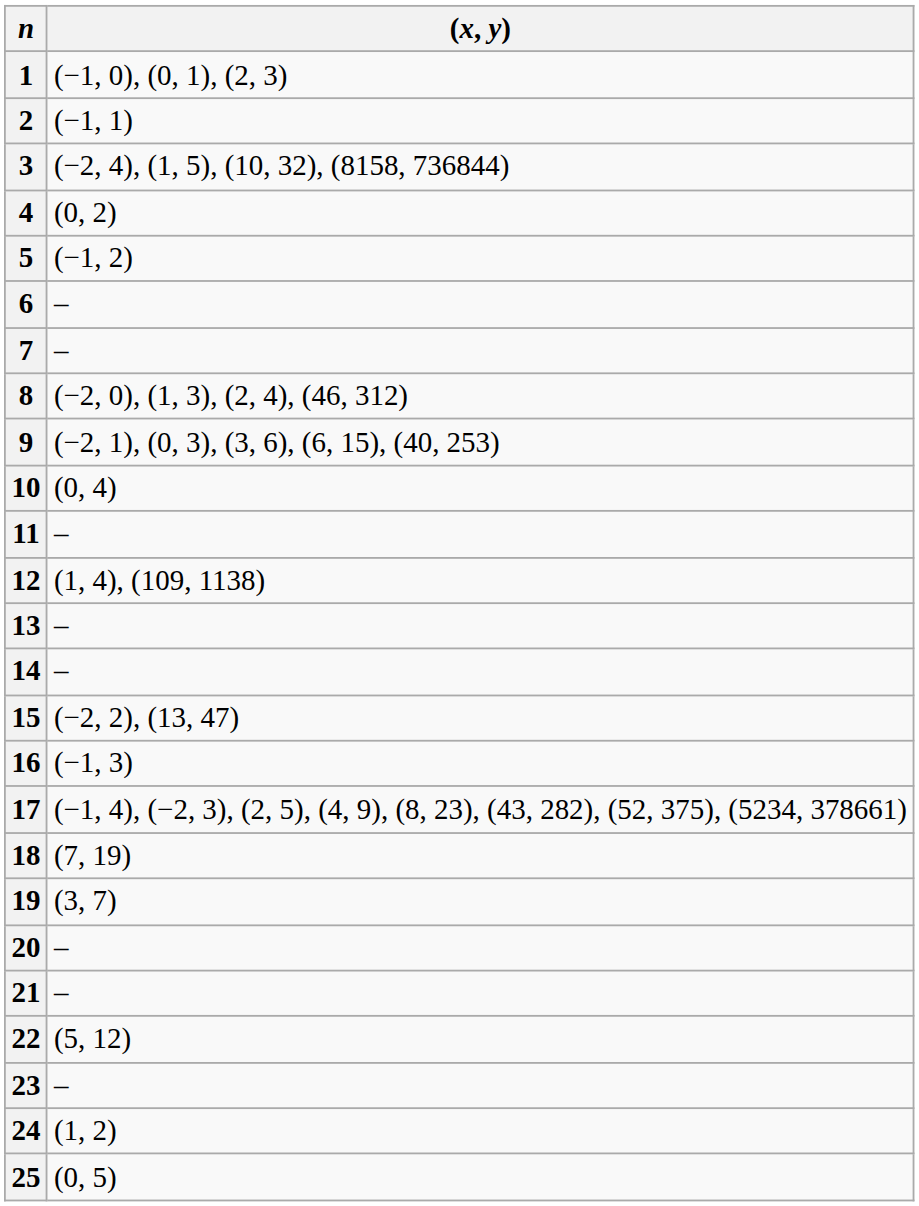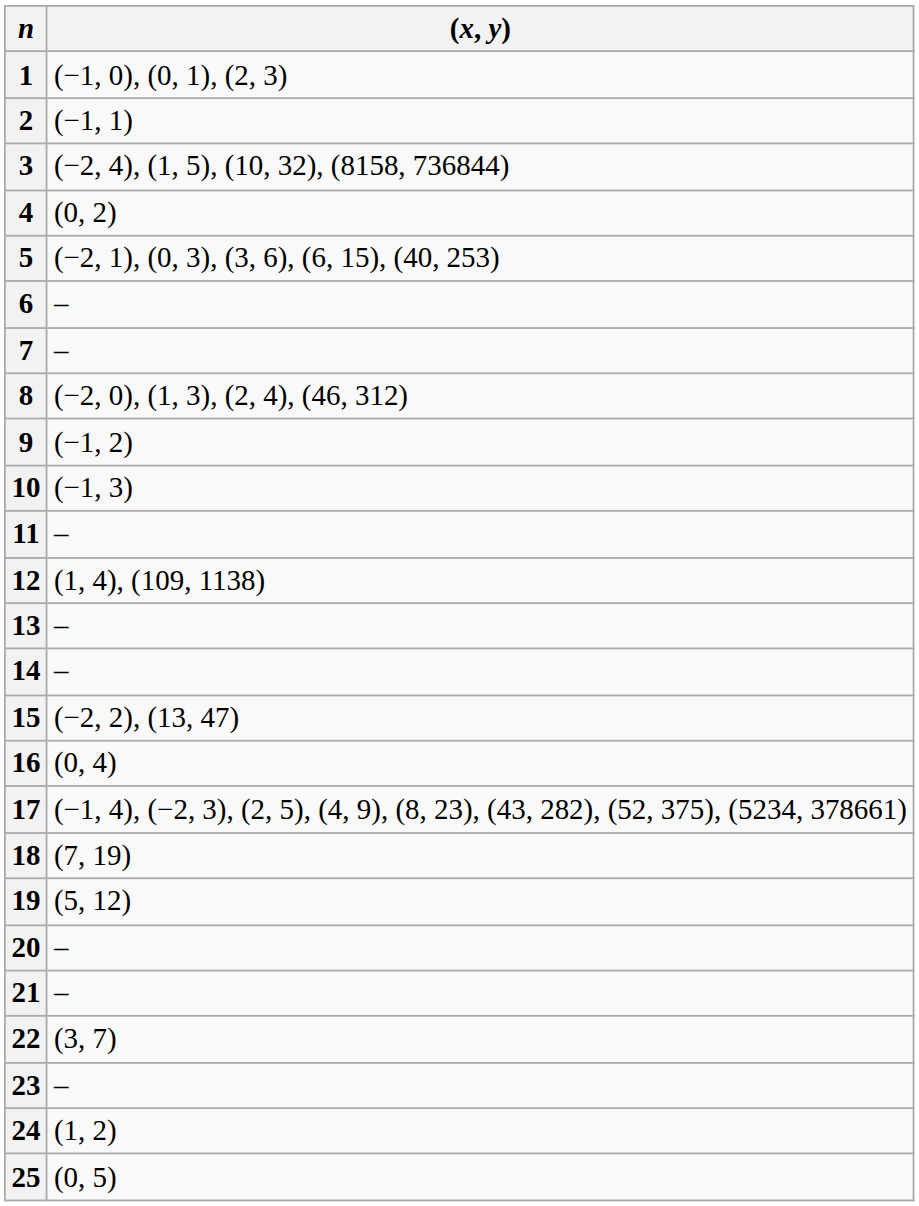5 | (x, y): (−1, 2) -> (−2, 1), (0, 3), (3, 6), (6, 15), (40, 253)
9 | (x, y): (−2, 1), (0, 3), (3, 6), (6, 15), (40, 253) -> (−1, 2)
10 | (x, y): (0, 4) -> (−1, 3)
16 | (x, y): (−1, 3) -> (0, 4)
19 | (x, y): (3, 7) -> (5, 12)
22 | (x, y): (5, 12) -> (3, 7)
